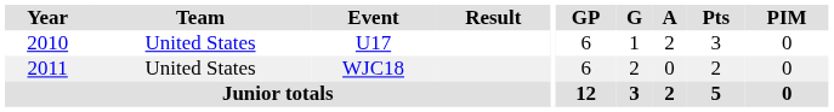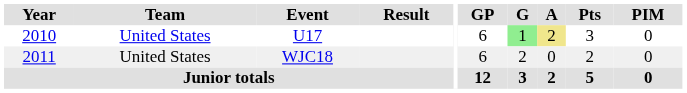U17 | G: no background -> lightgreen background
U17 | A: no background -> khaki background
